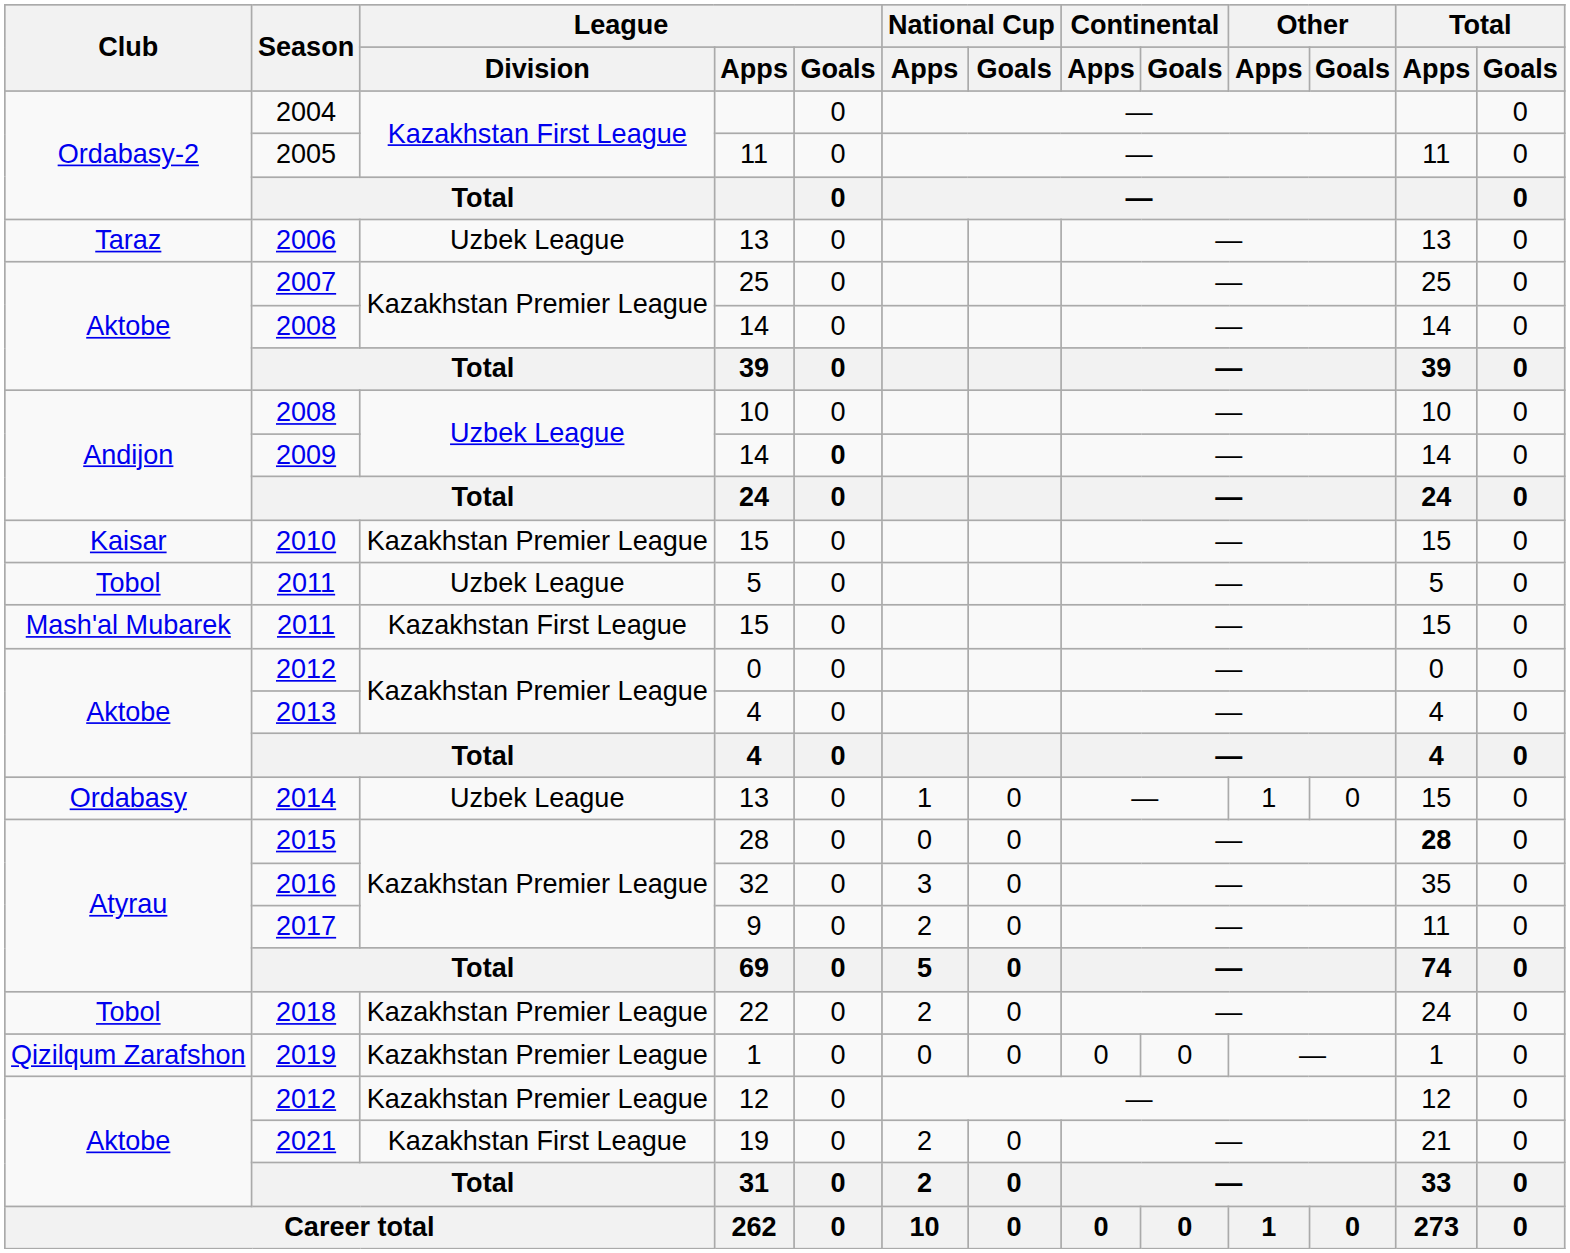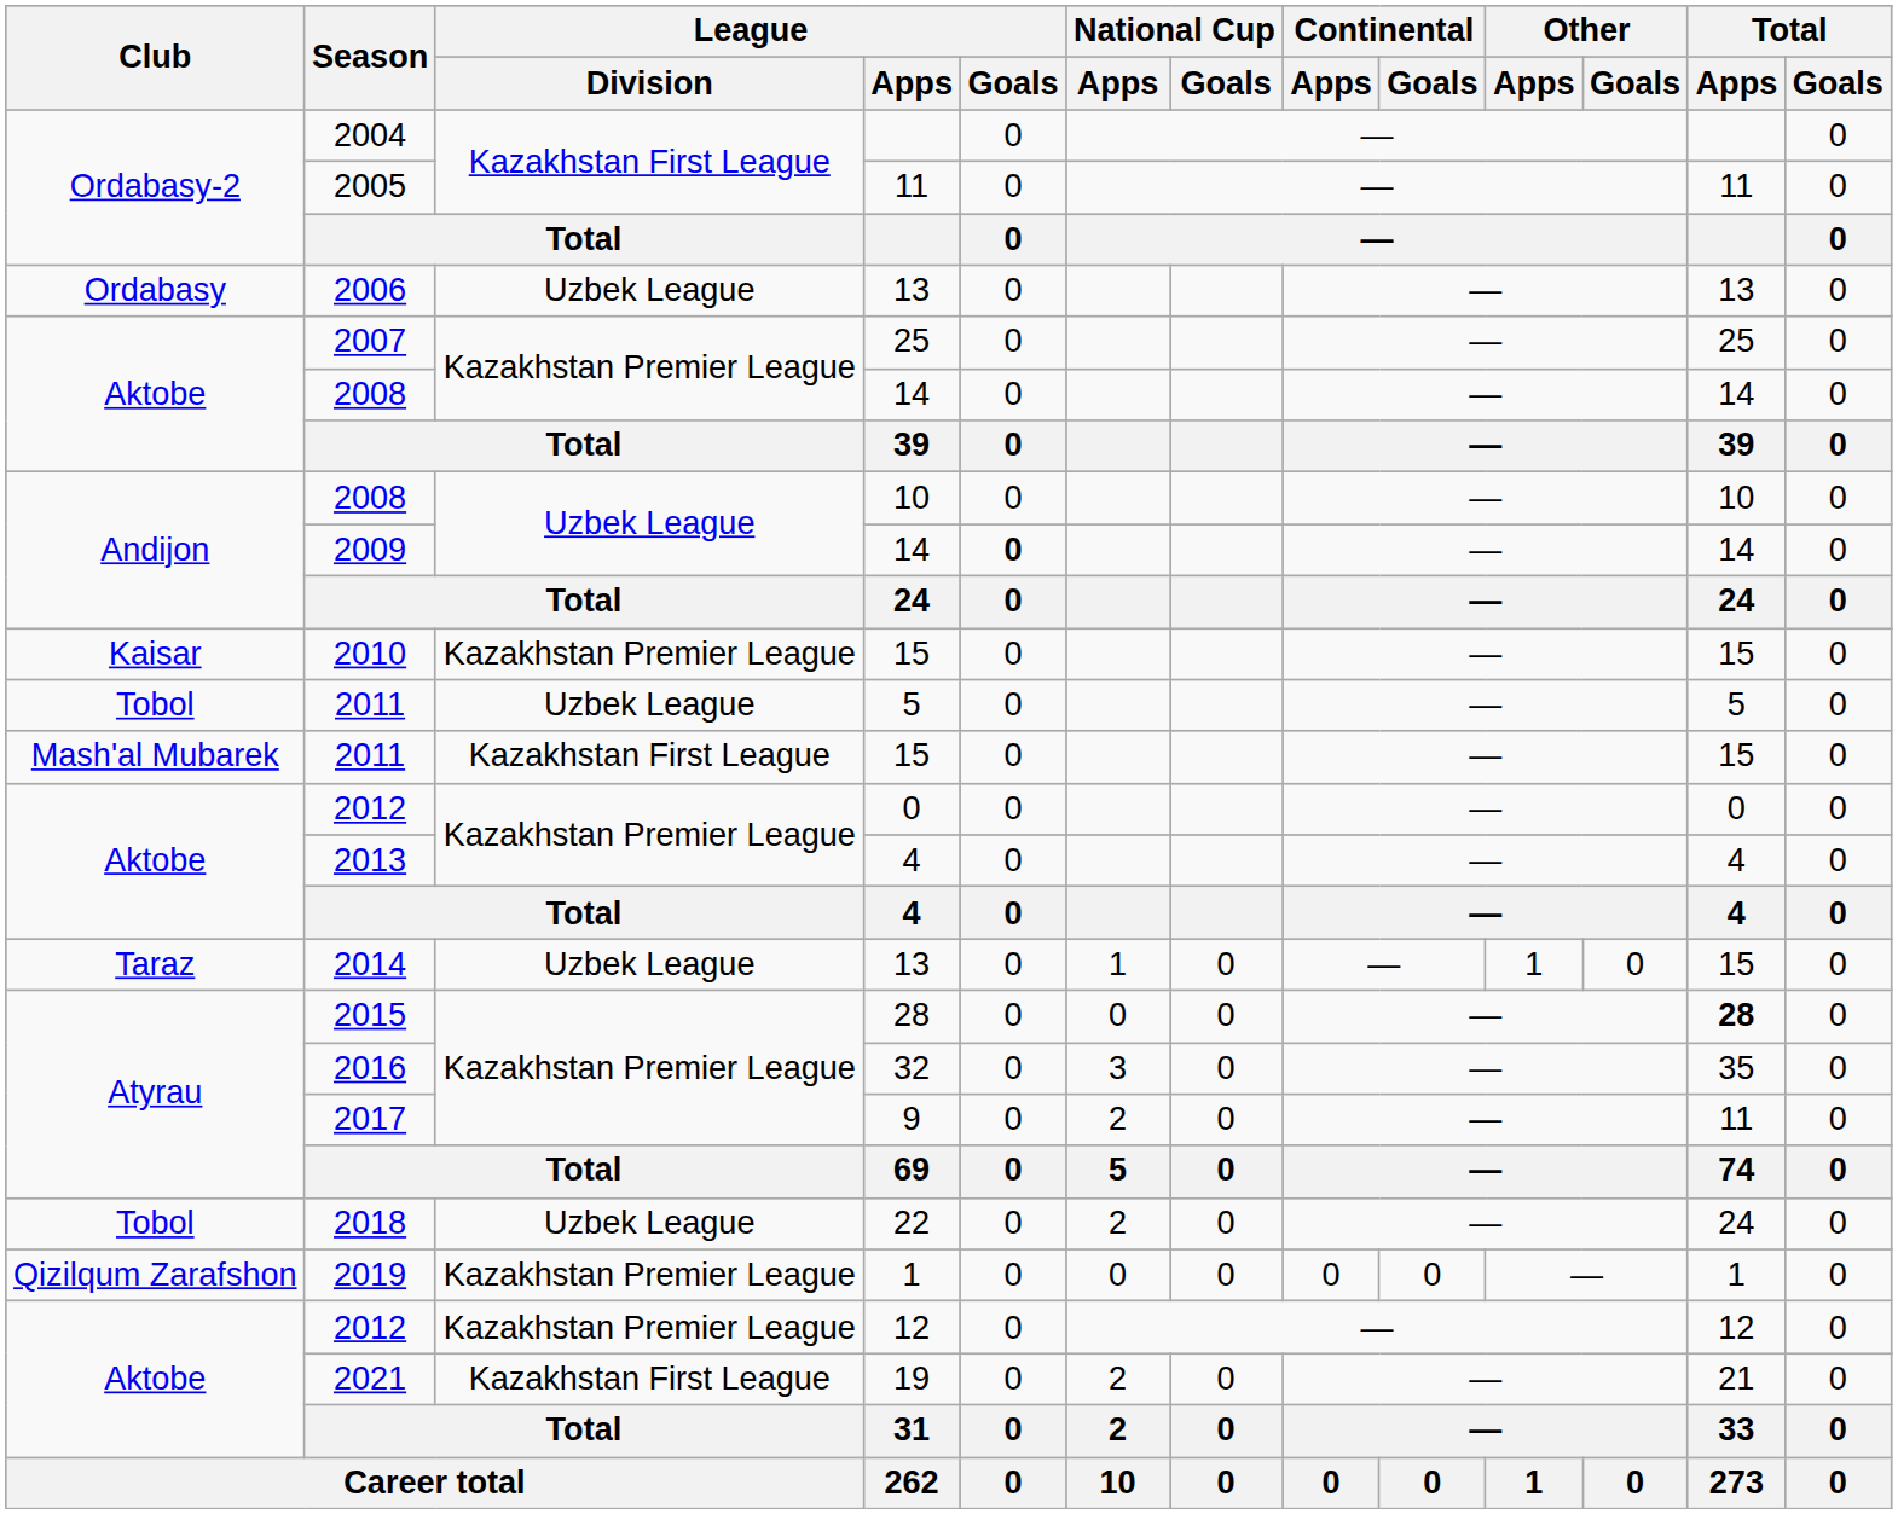2006 | Club: Taraz -> Ordabasy
2014 | Club: Ordabasy -> Taraz
2018 | League / Division: Kazakhstan Premier League -> Uzbek League
